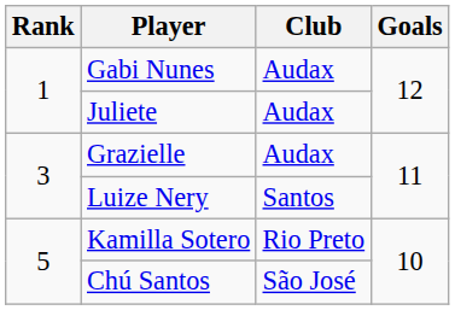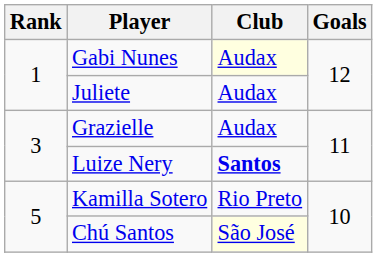Gabi Nunes | Club: no background -> lightyellow background
Luize Nery | Club: normal -> bold
Chú Santos | Club: no background -> lightyellow background
